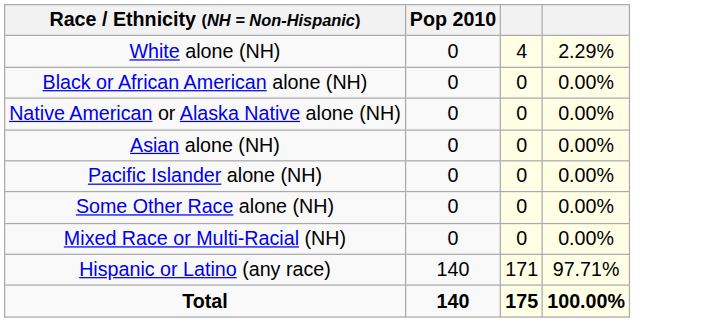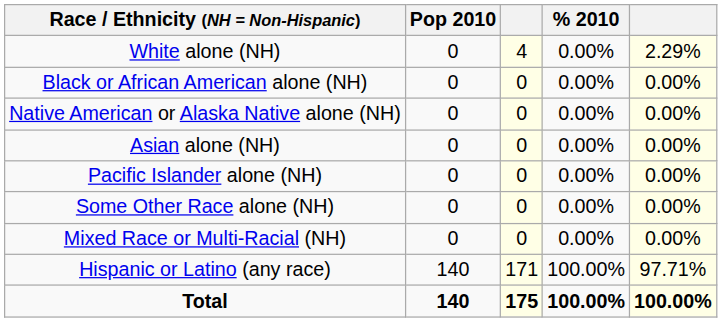+ column: % 2010 | 0.00% | 0.00% | 0.00% | 0.00% | 0.00% | 0.00% | 0.00% | 100.00% | 100.00%
